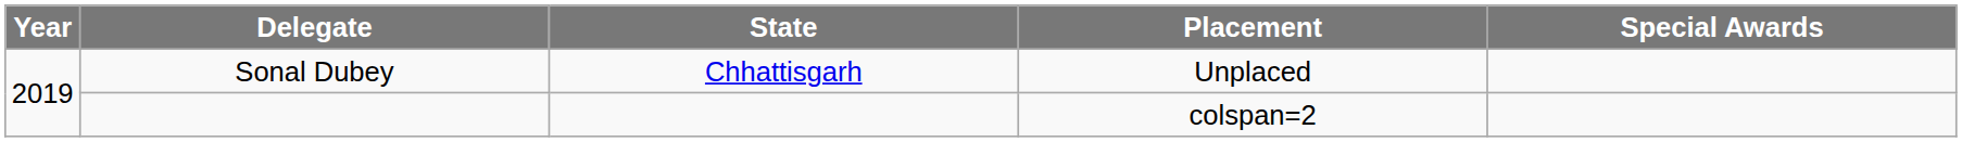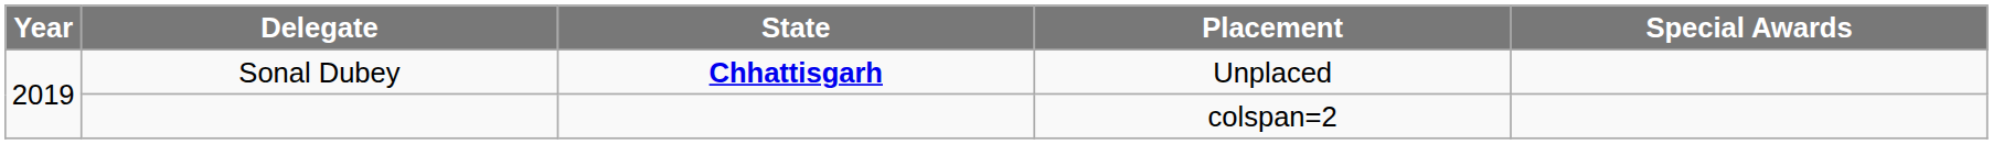Sonal Dubey | State: normal -> bold
